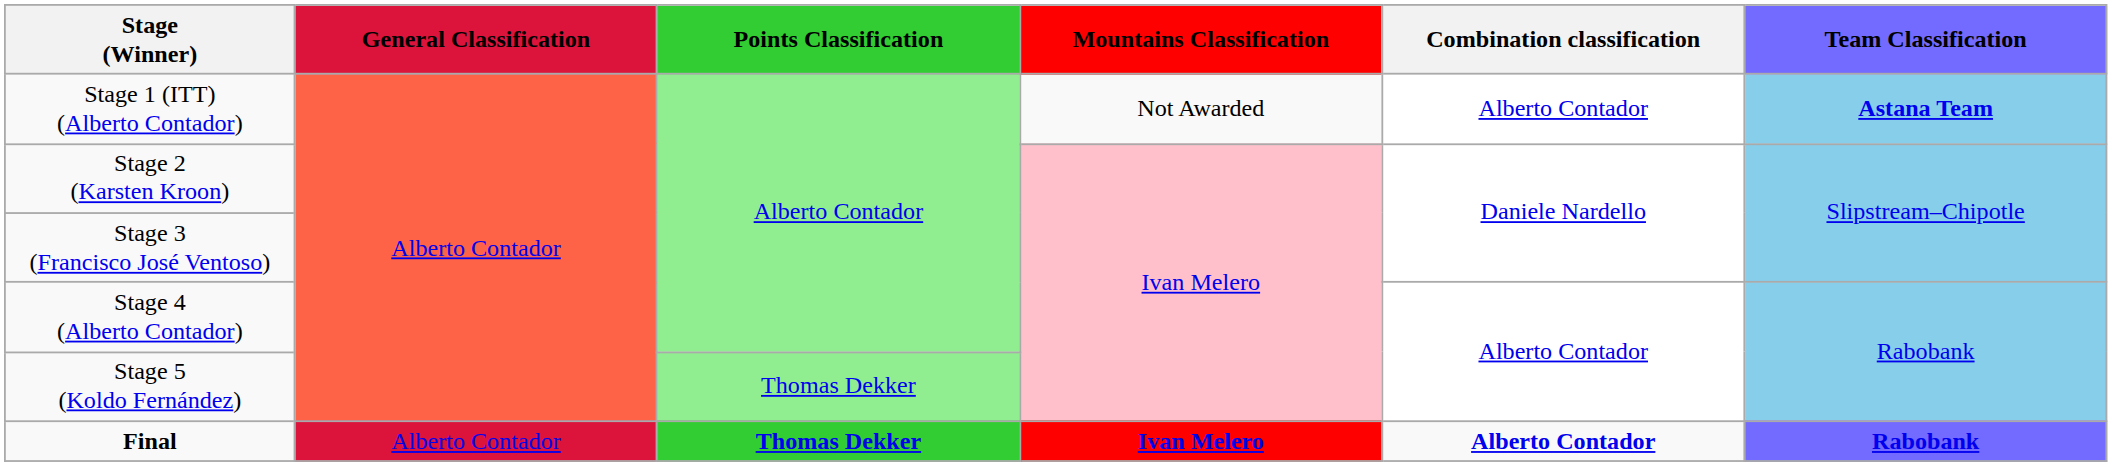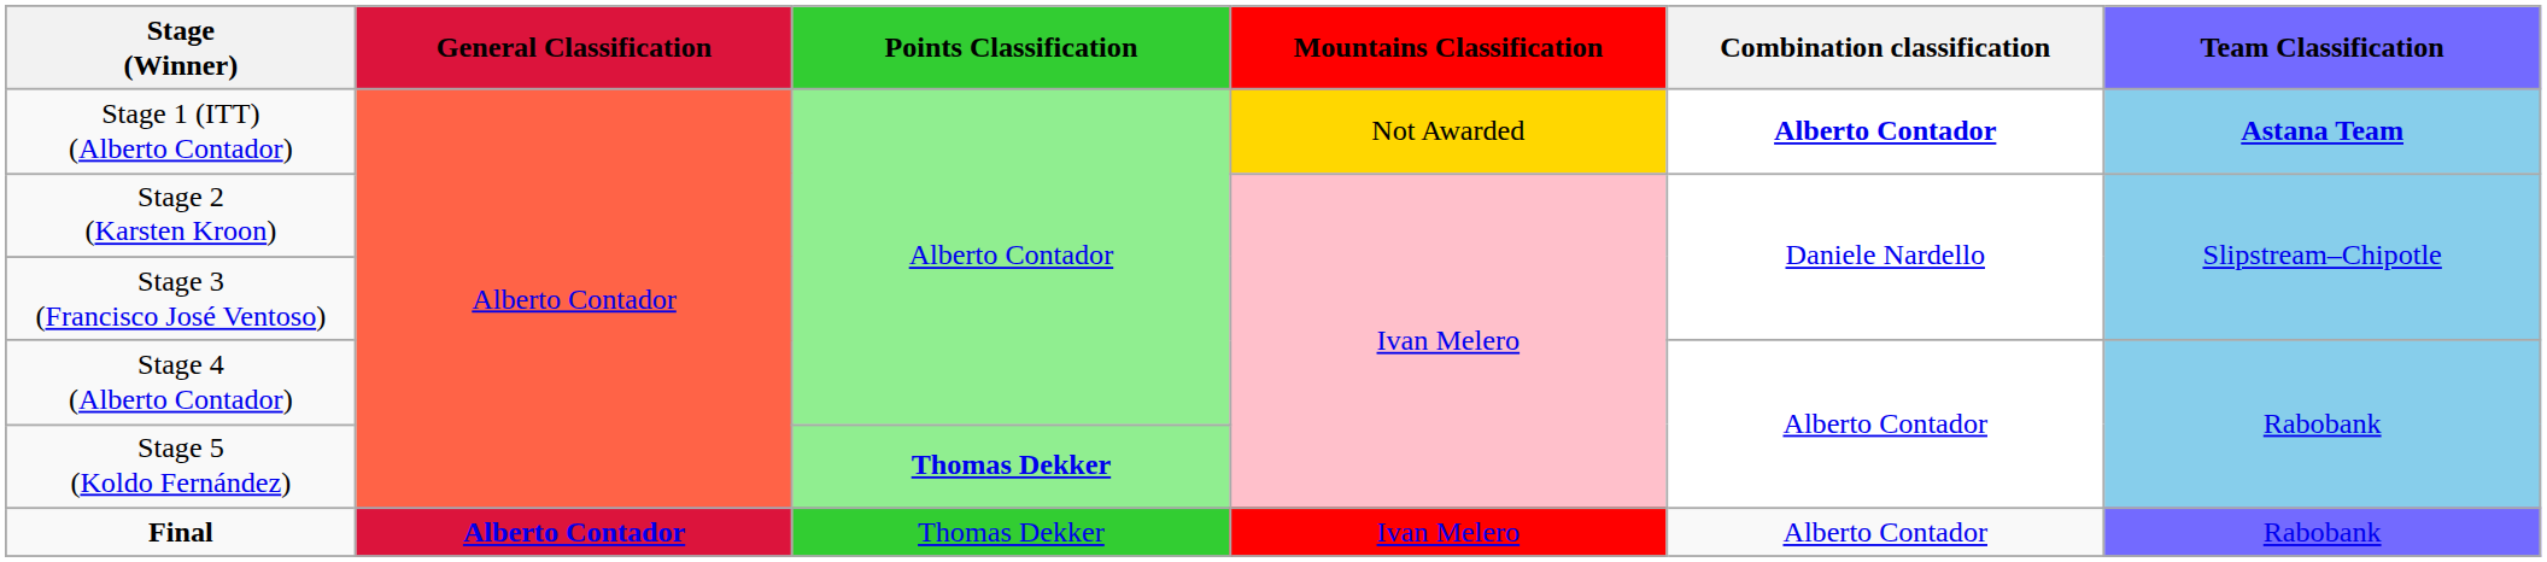Stage 1 (ITT) (Alberto Contador) | Mountains Classification: no background -> gold background
Stage 1 (ITT) (Alberto Contador) | Combination classification: normal -> bold
Stage 5 (Koldo Fernández) | Points Classification: normal -> bold
Final | General Classification: normal -> bold
Final | Points Classification: bold -> normal
Final | Mountains Classification: bold -> normal
Final | Combination classification: bold -> normal
Final | Team Classification: bold -> normal
